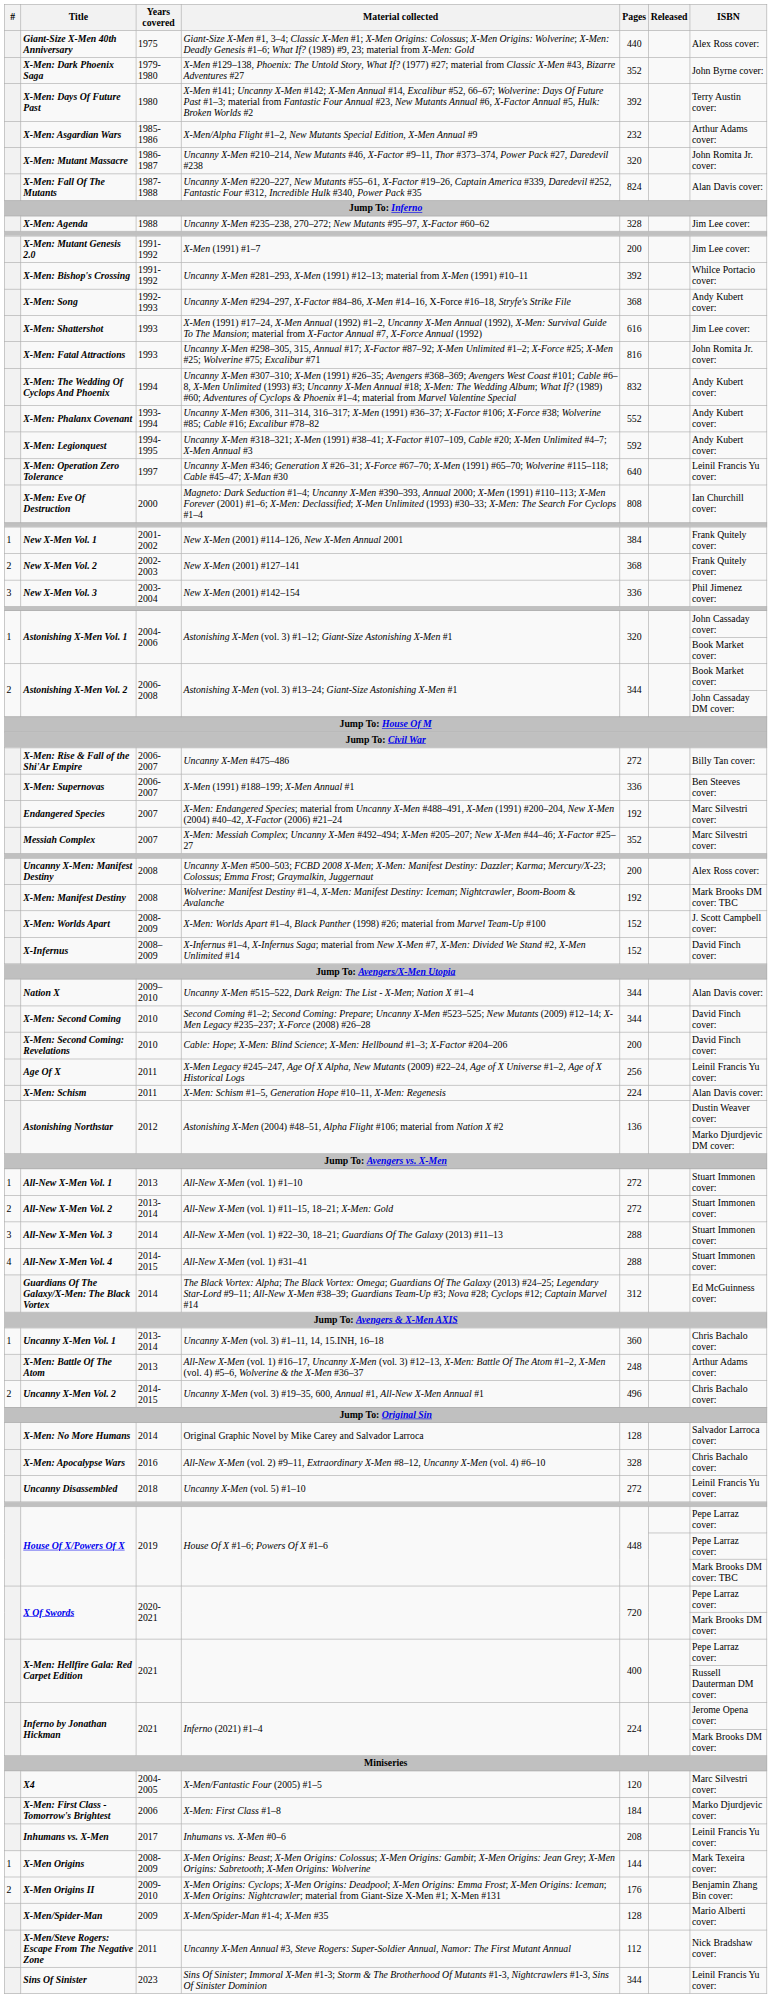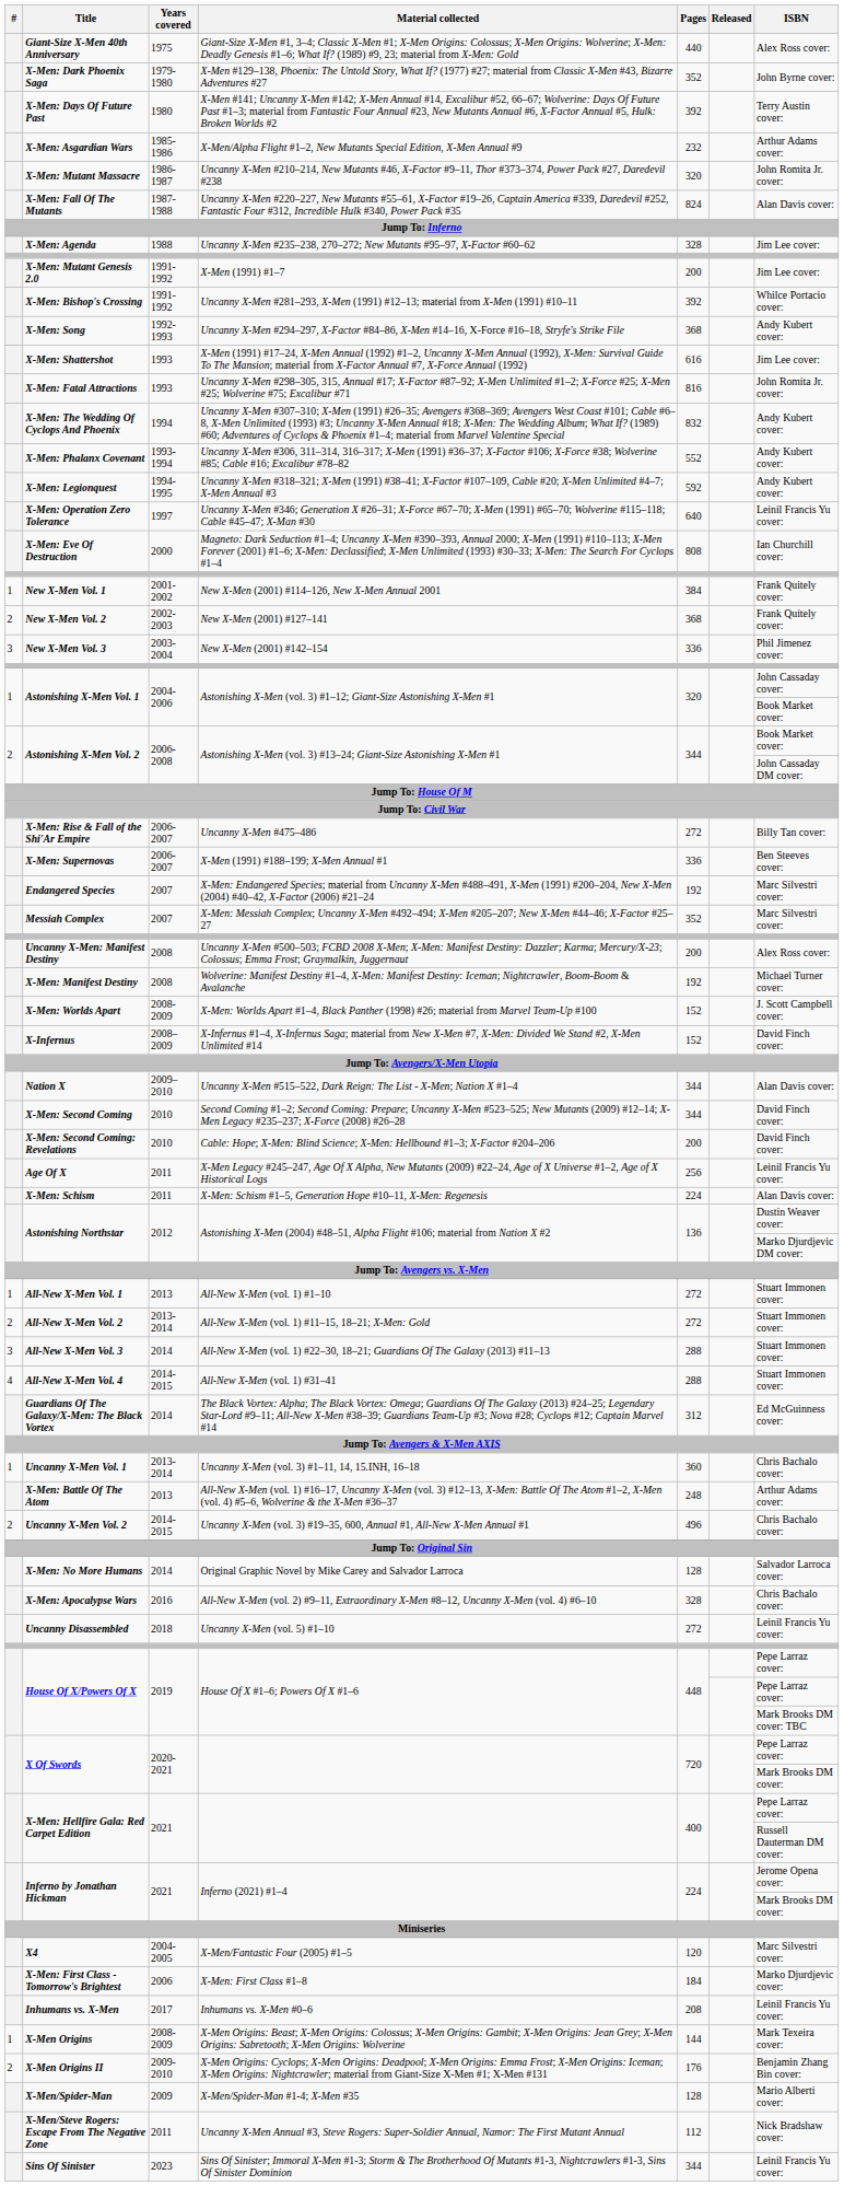X-Men: Manifest Destiny | ISBN: Mark Brooks DM cover: TBC -> Michael Turner cover:
